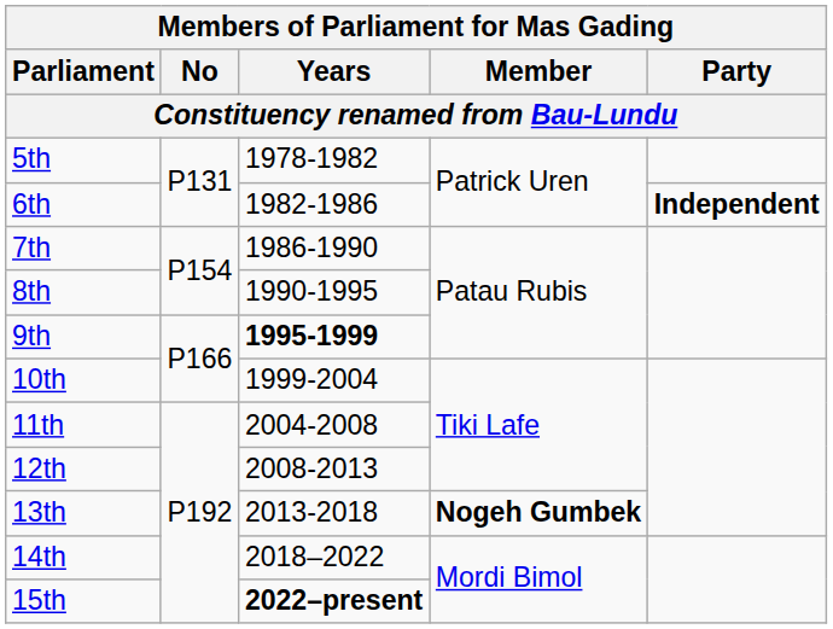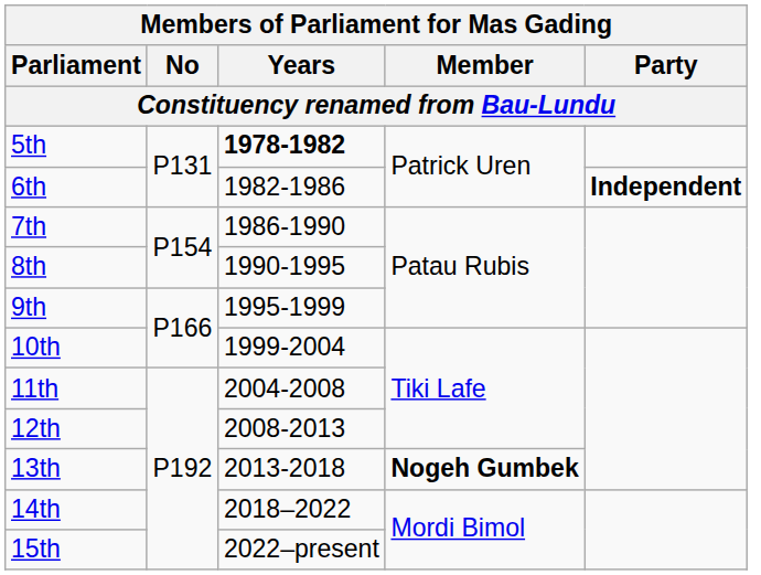5th | Years: normal -> bold
9th | Years: bold -> normal
15th | Years: bold -> normal
